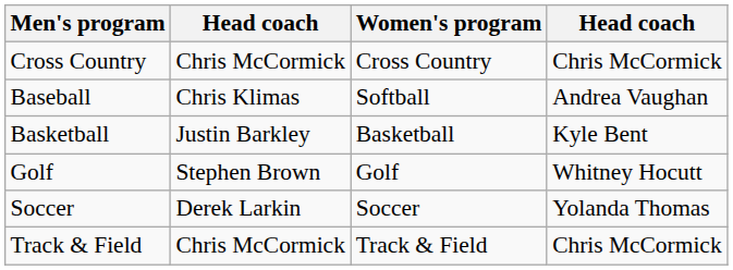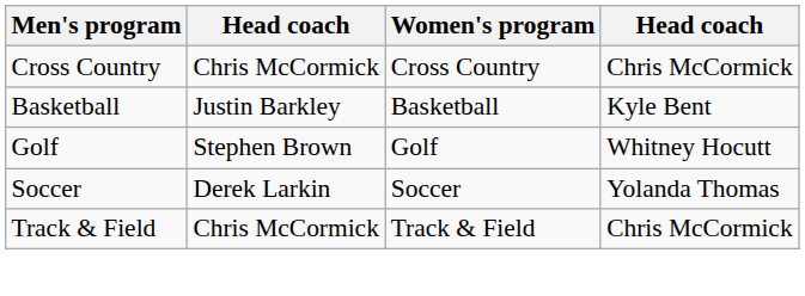- row: Baseball | Chris Klimas | Softball | Andrea Vaughan
